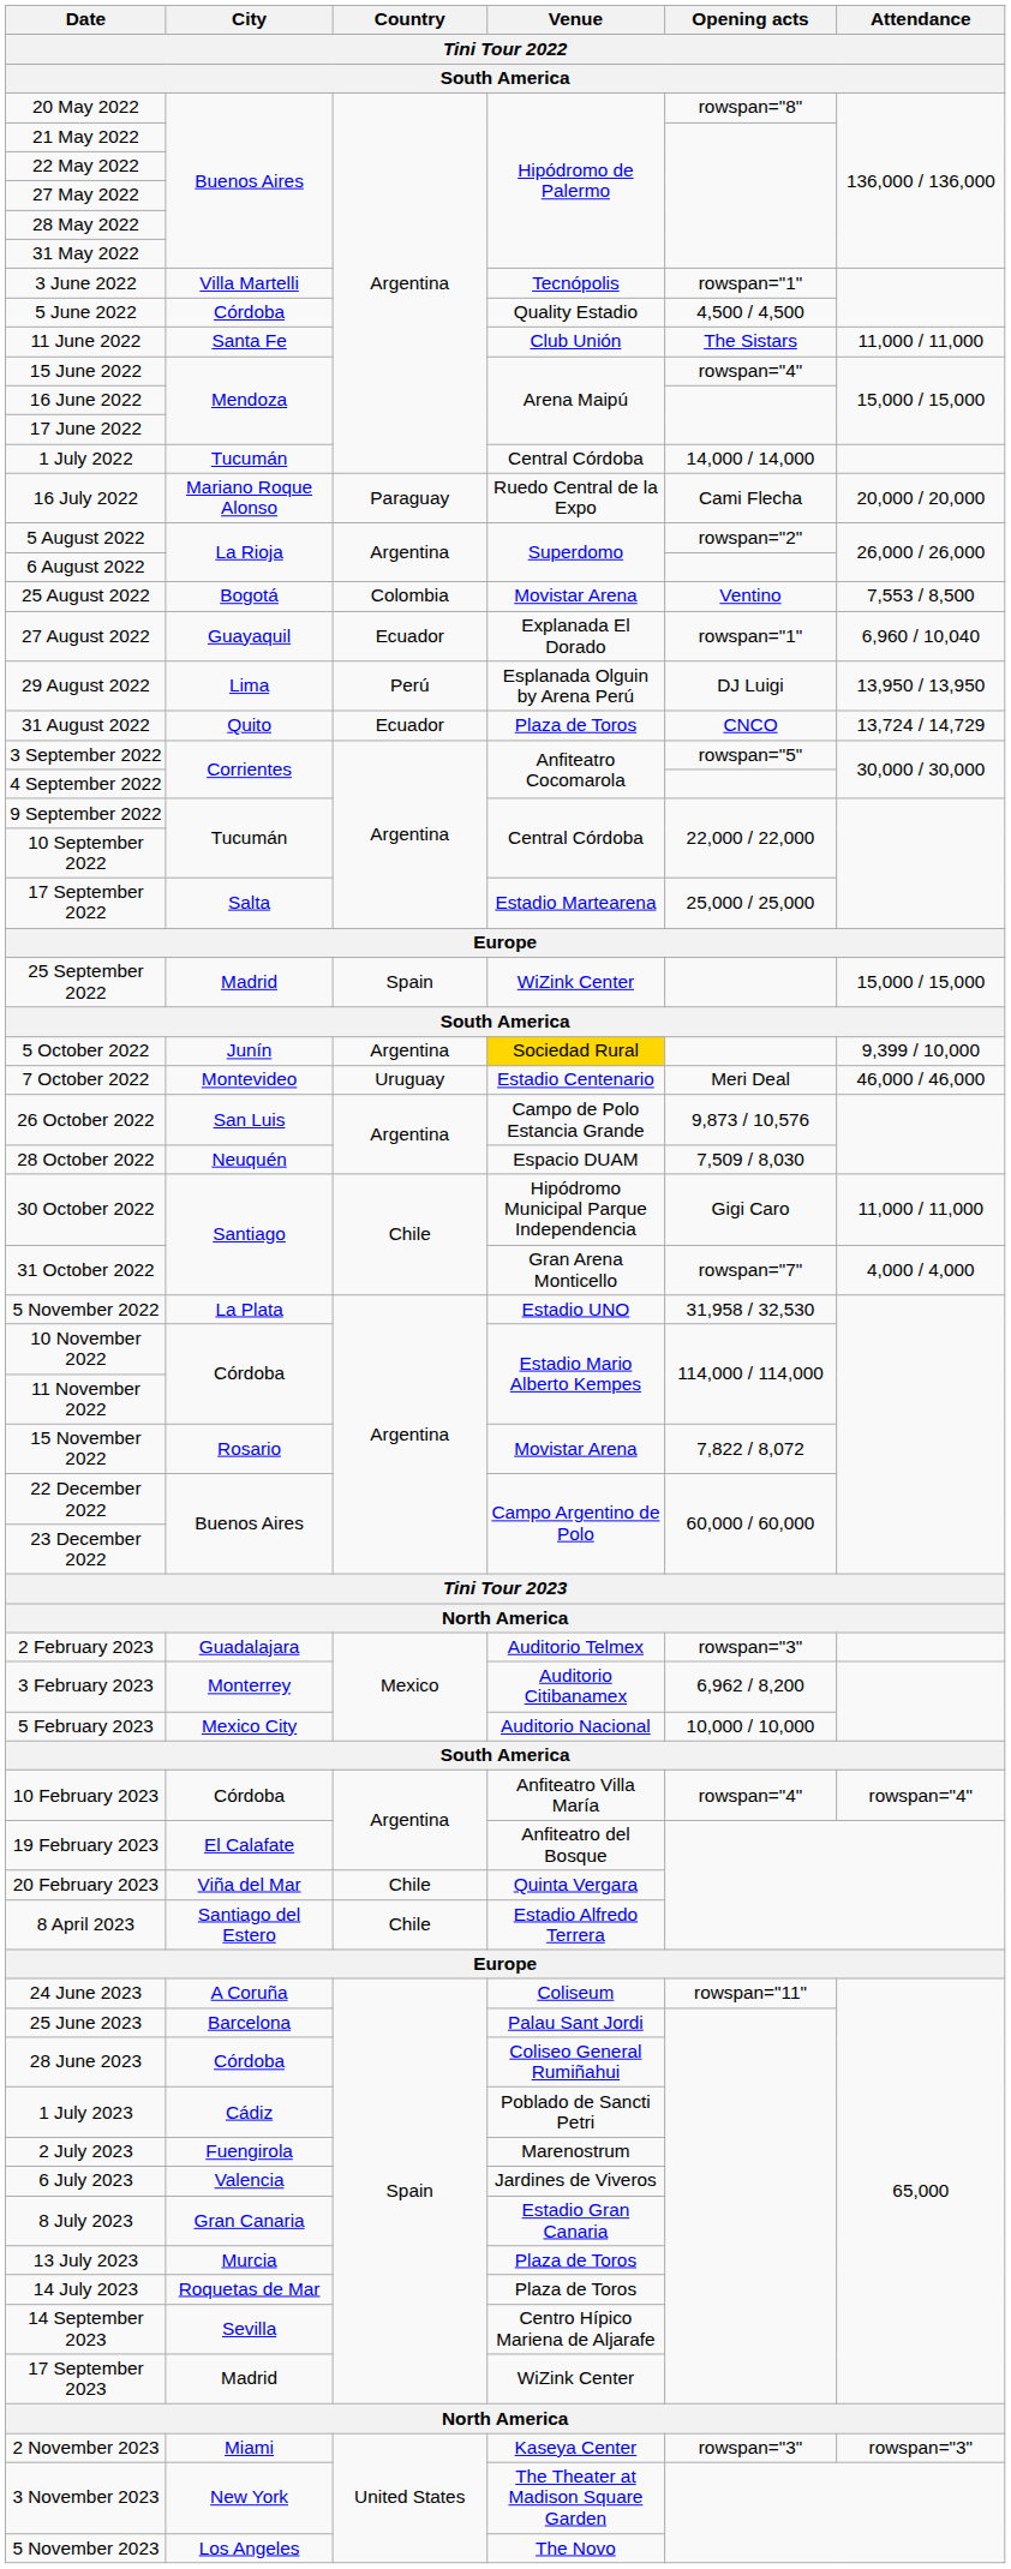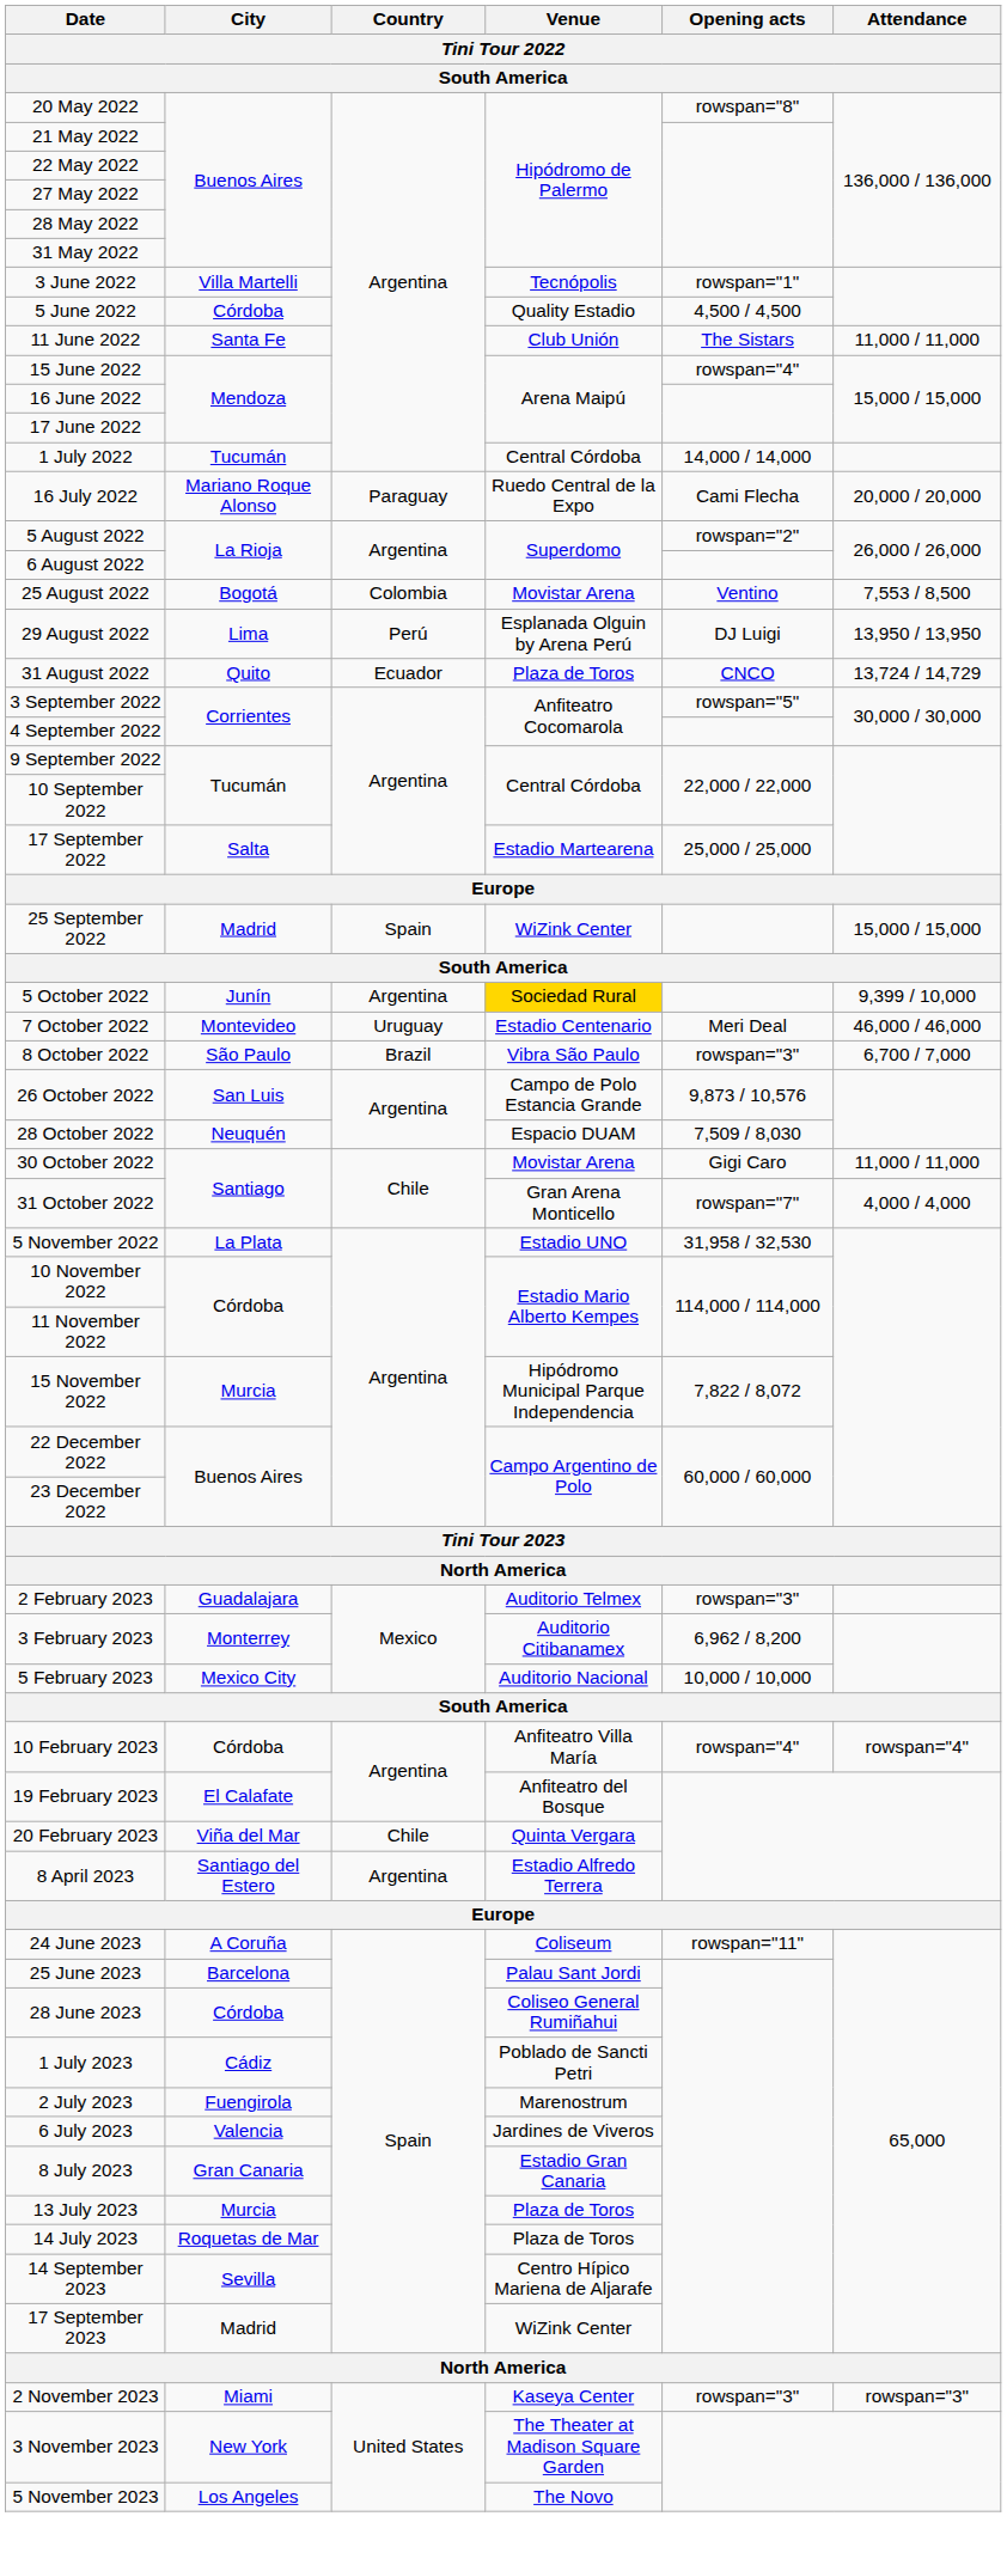- row: 27 August 2022 | Guayaquil | Ecuador | Explanada El Dorado | rowspan="1" | 6,960 / 10,040
+ row: 8 October 2022 | São Paulo | Brazil | Vibra São Paulo | rowspan="3" | 6,700 / 7,000
30 October 2022 | Venue: Hipódromo Municipal Parque Independencia -> Movistar Arena
15 November 2022 | City: Rosario -> Murcia
15 November 2022 | Venue: Movistar Arena -> Hipódromo Municipal Parque Independencia
8 April 2023 | Country: Chile -> Argentina
